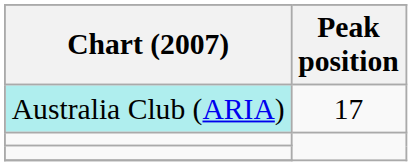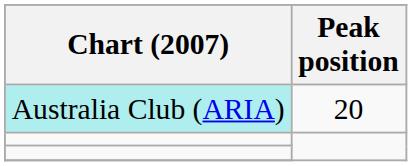row 2 | Peak position: 17 -> 20
